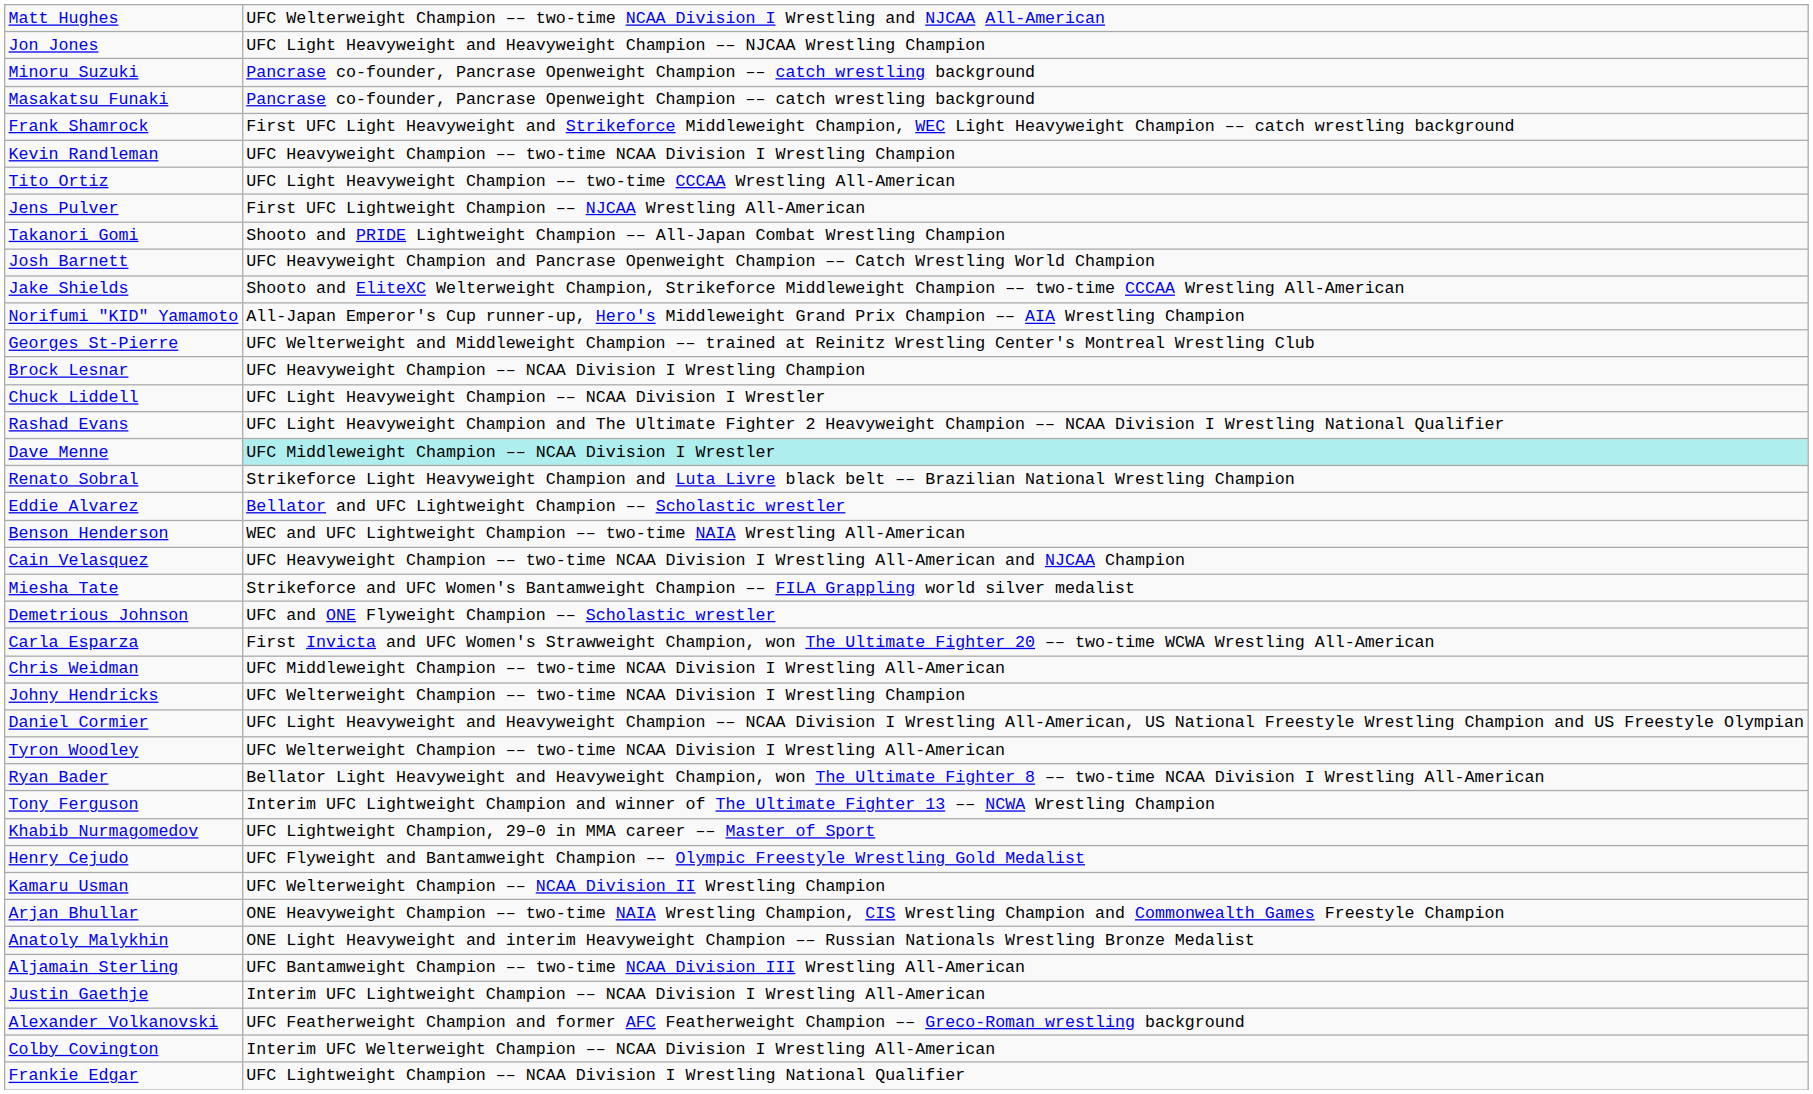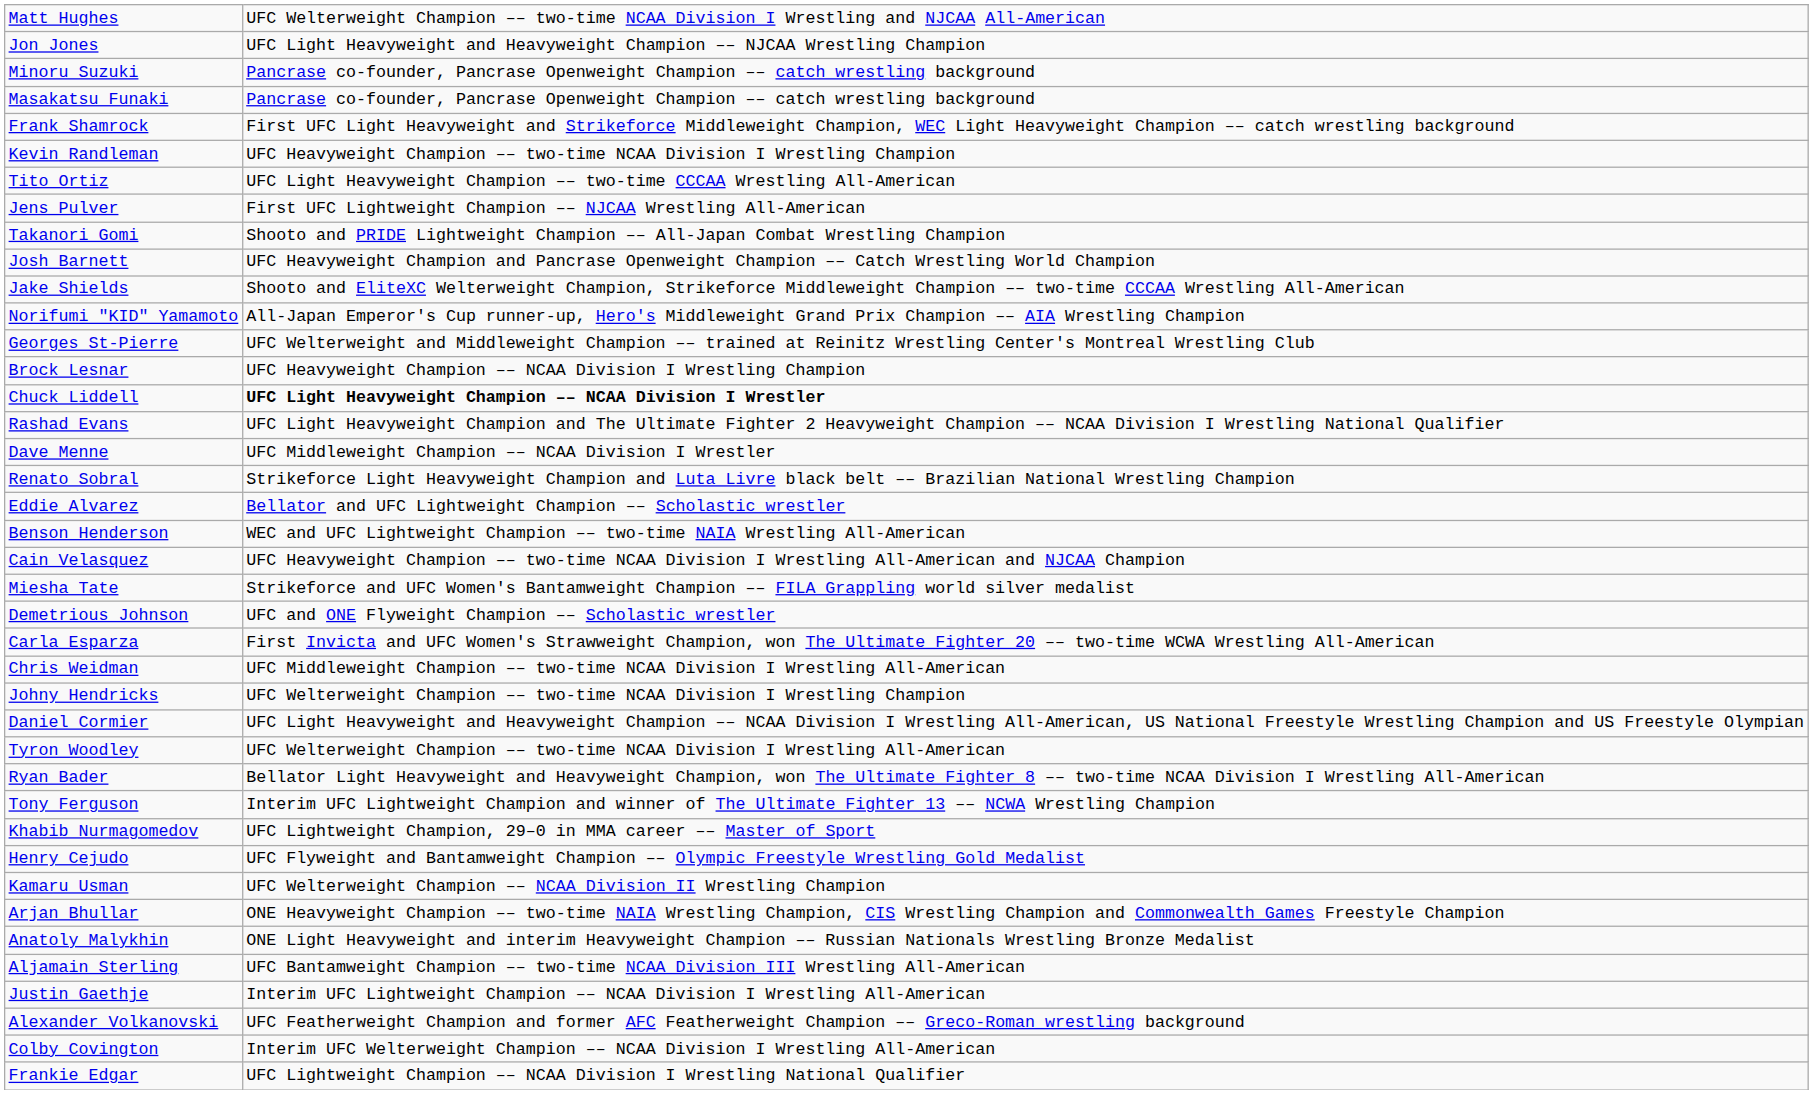Chuck Liddell | column 2: normal -> bold
Dave Menne | column 2: paleturquoise background -> no background
